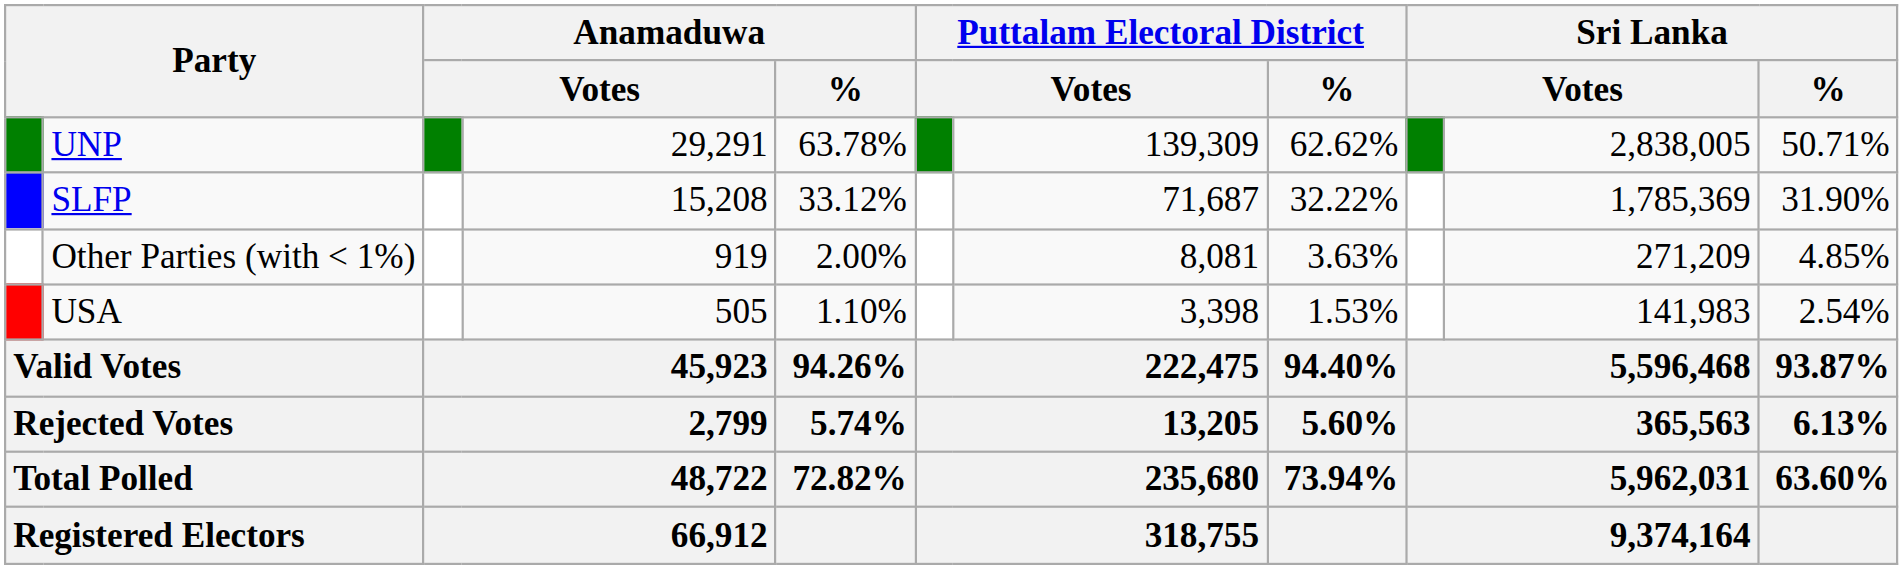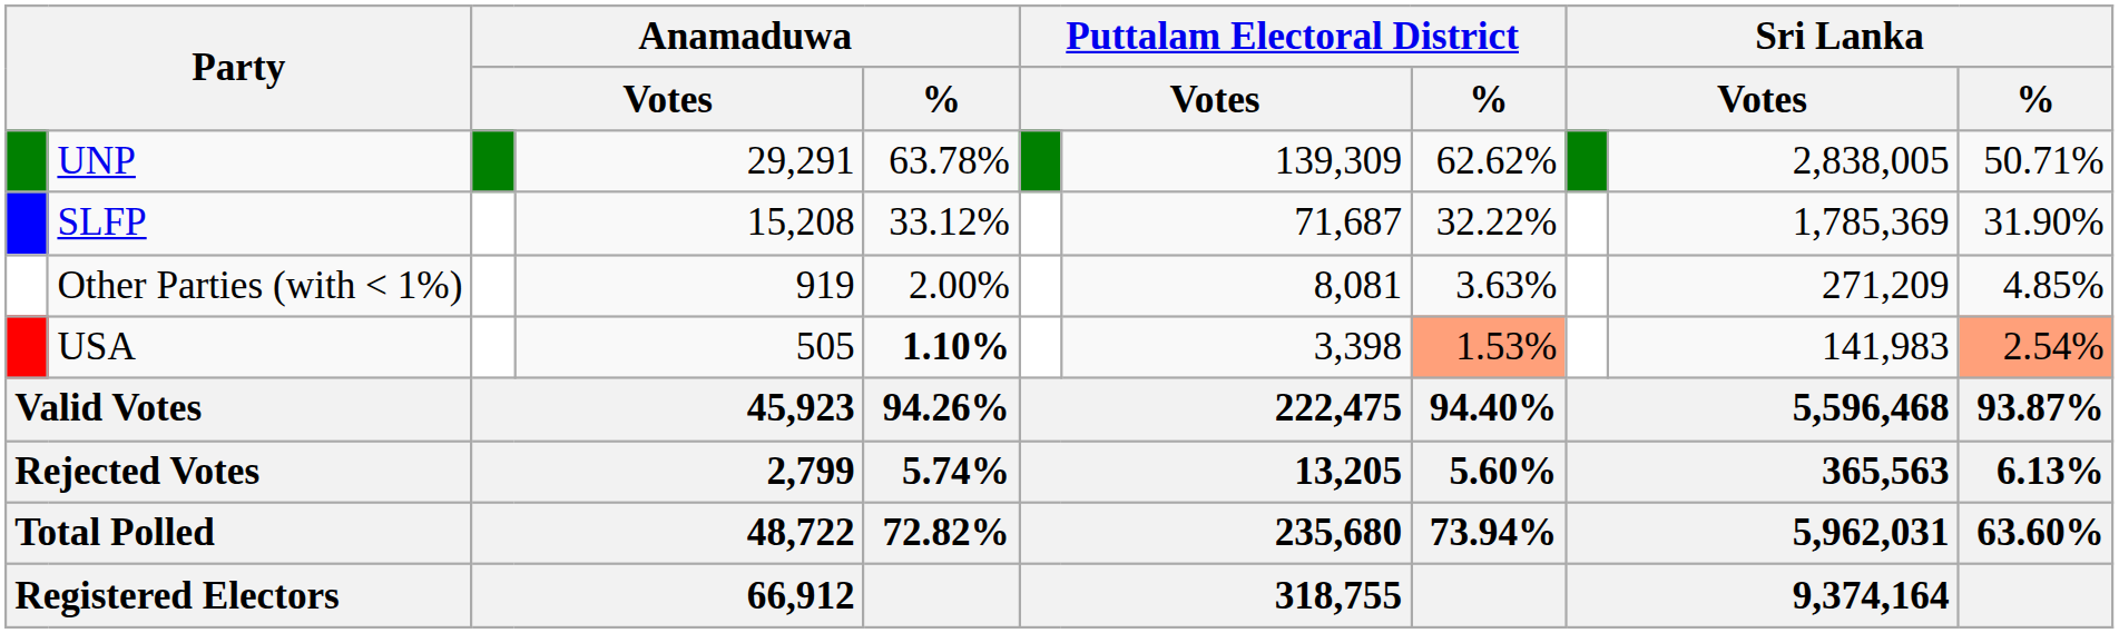USA | Anamaduwa / %: normal -> bold
USA | Puttalam Electoral District / %: no background -> lightsalmon background
USA | Sri Lanka / %: no background -> lightsalmon background
